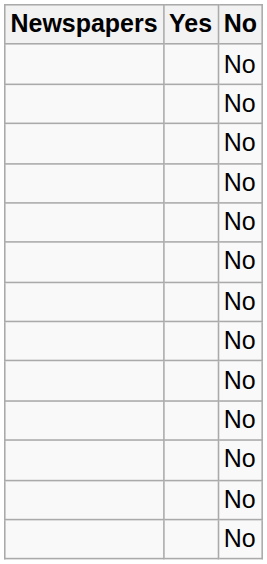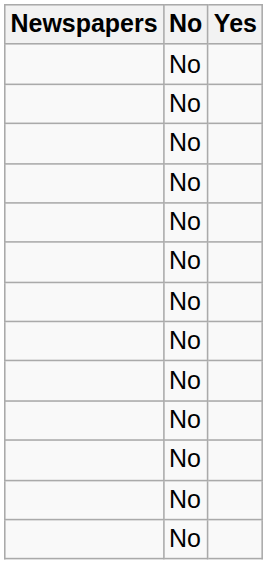columns swapped: Yes <-> No
